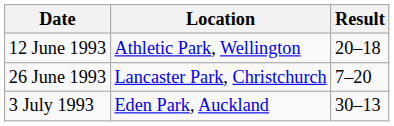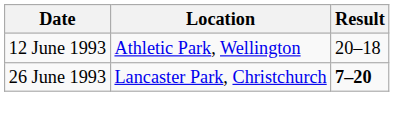26 June 1993 | Result: normal -> bold
- row: 3 July 1993 | Eden Park, Auckland | 30–13
